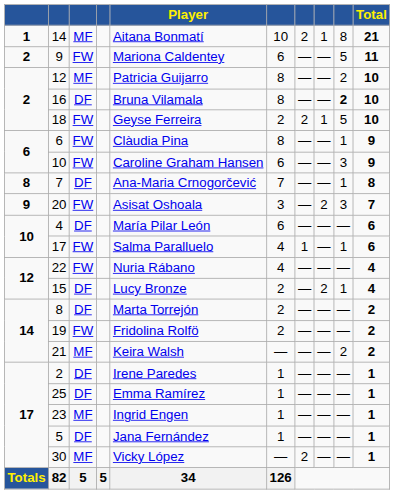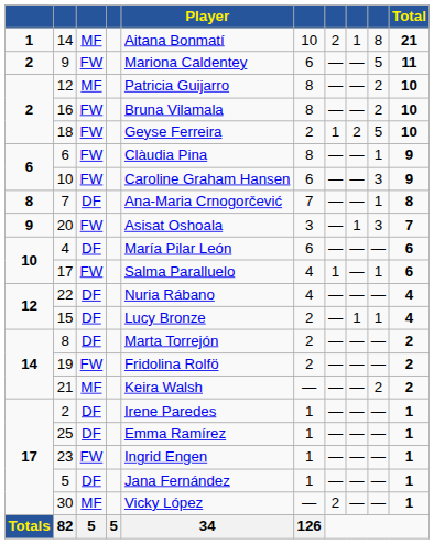16 | column 3: DF -> FW
16 | column 9: bold -> normal
18 | column 7: 2 -> 1
18 | column 8: 1 -> 2
20 | column 8: 2 -> 1
22 | column 3: FW -> DF
15 | column 8: 2 -> 1
23 | column 3: MF -> FW
